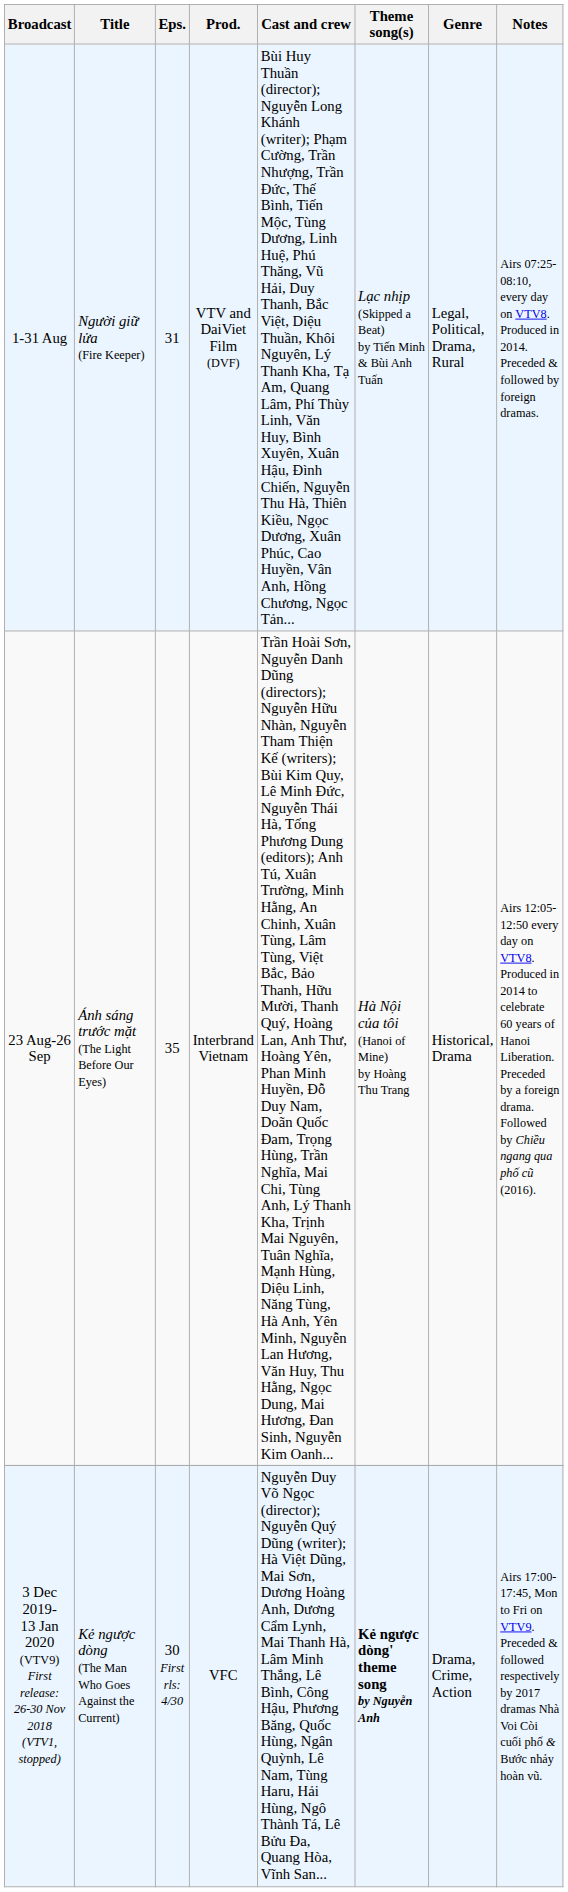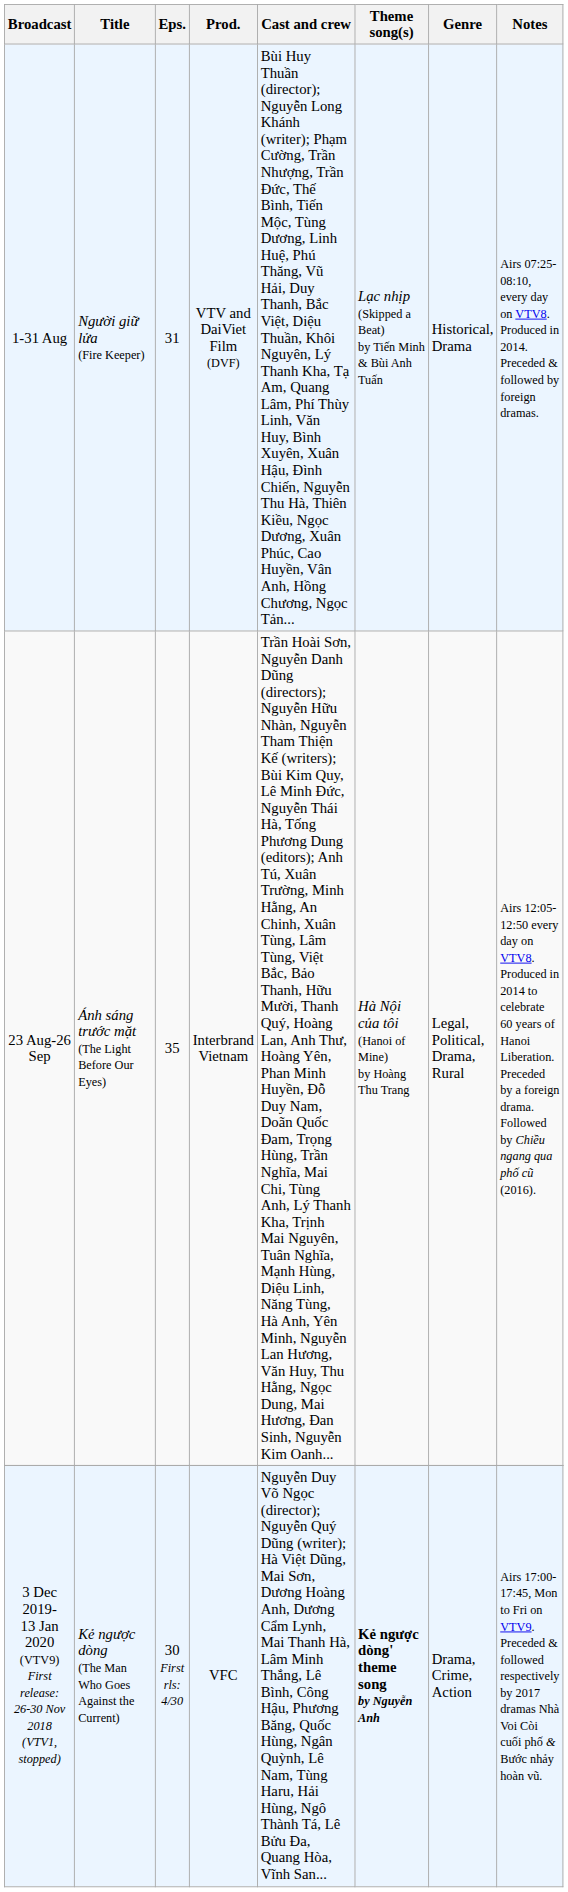1-31 Aug | Genre: Legal, Political, Drama, Rural -> Historical, Drama
23 Aug-26 Sep | Genre: Historical, Drama -> Legal, Political, Drama, Rural
